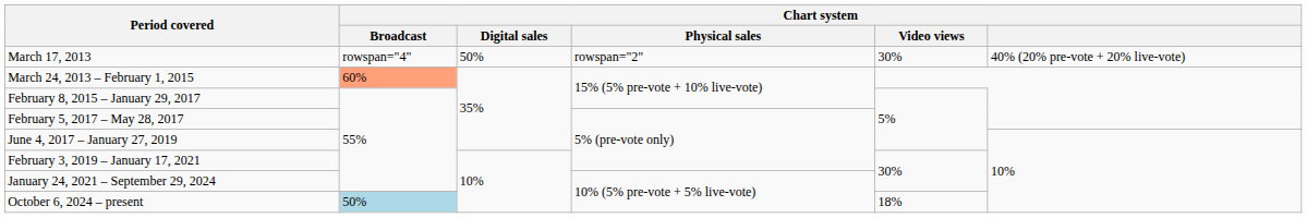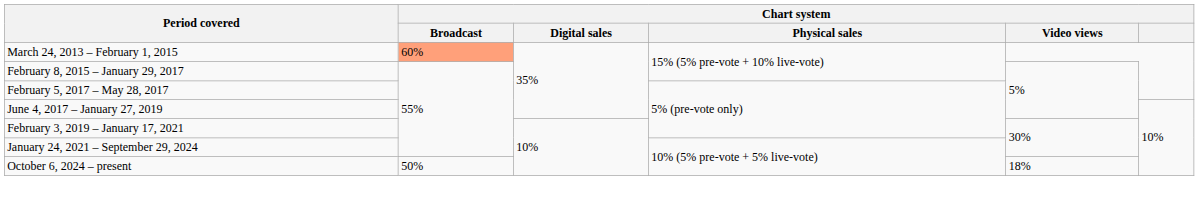- row: March 17, 2013 | rowspan="4" | 50% | rowspan="2" | 30% | 40% (20% pre-vote + 20% live-vote)
October 6, 2024 – present | Chart system / Broadcast: lightblue background -> no background
